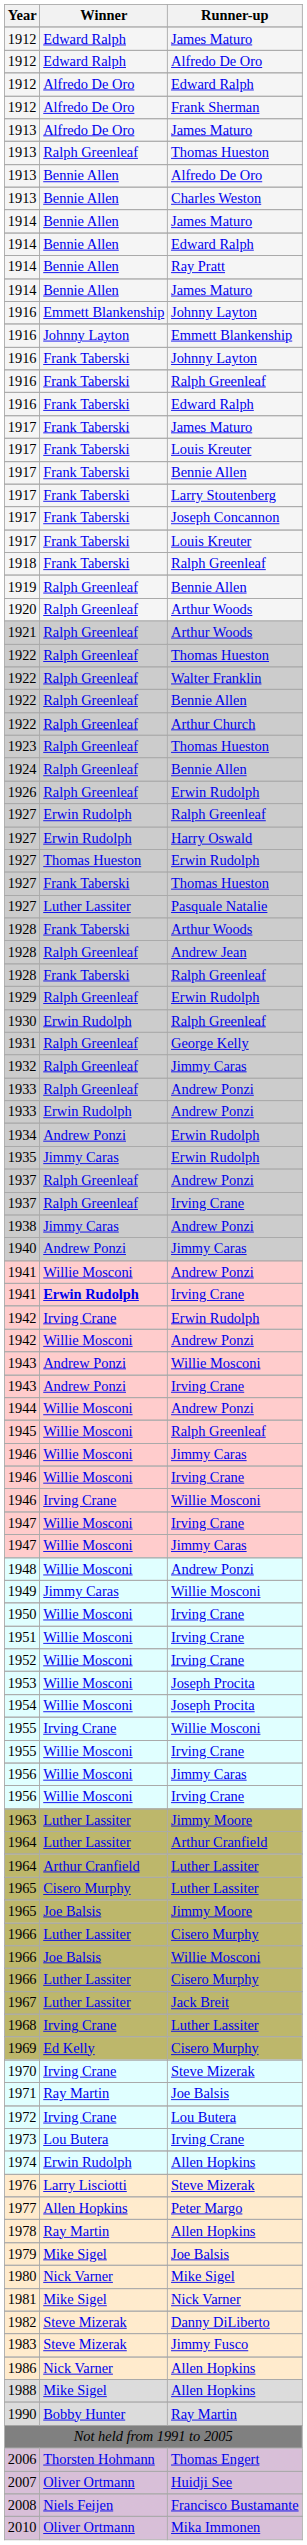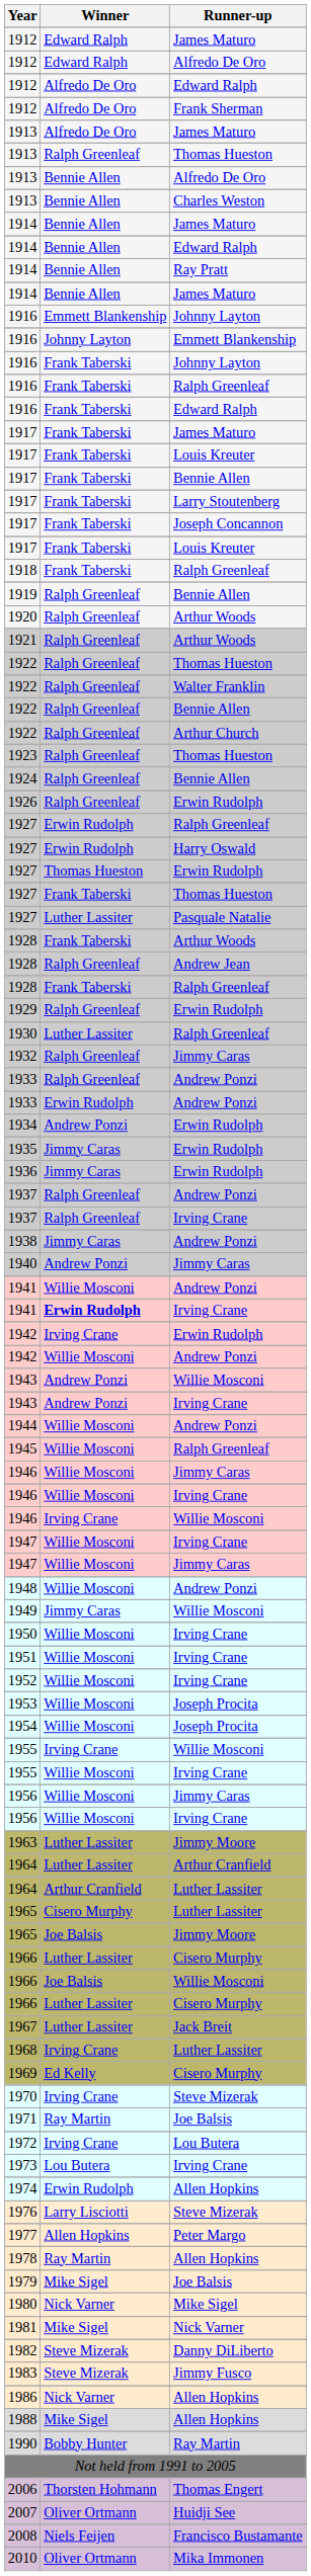1930 | Winner: Erwin Rudolph -> Luther Lassiter
- row: 1931 | Ralph Greenleaf | George Kelly
+ row: 1936 | Jimmy Caras | Erwin Rudolph
